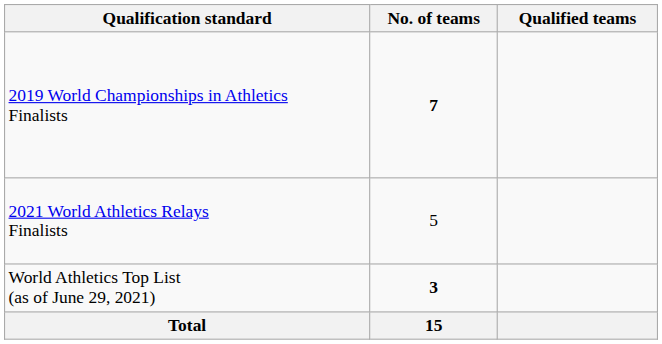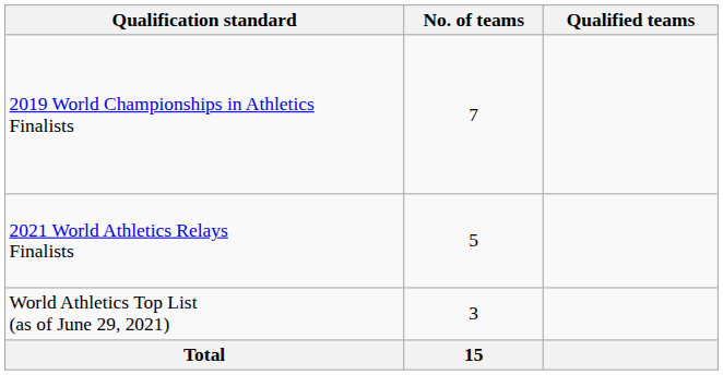2019 World Championships in Athletics Finalists | No. of teams: bold -> normal
World Athletics Top List (as of June 29, 2021) | No. of teams: bold -> normal
